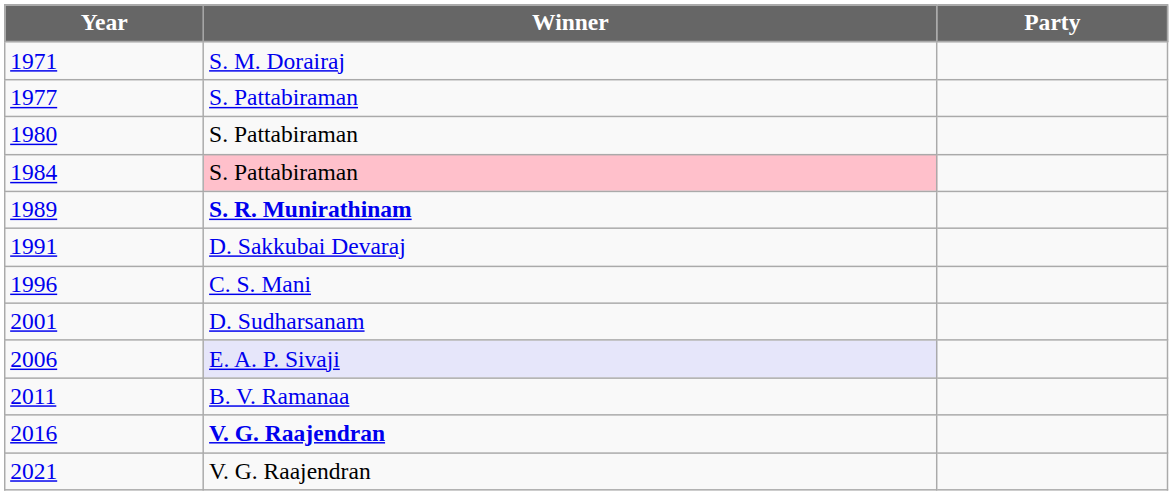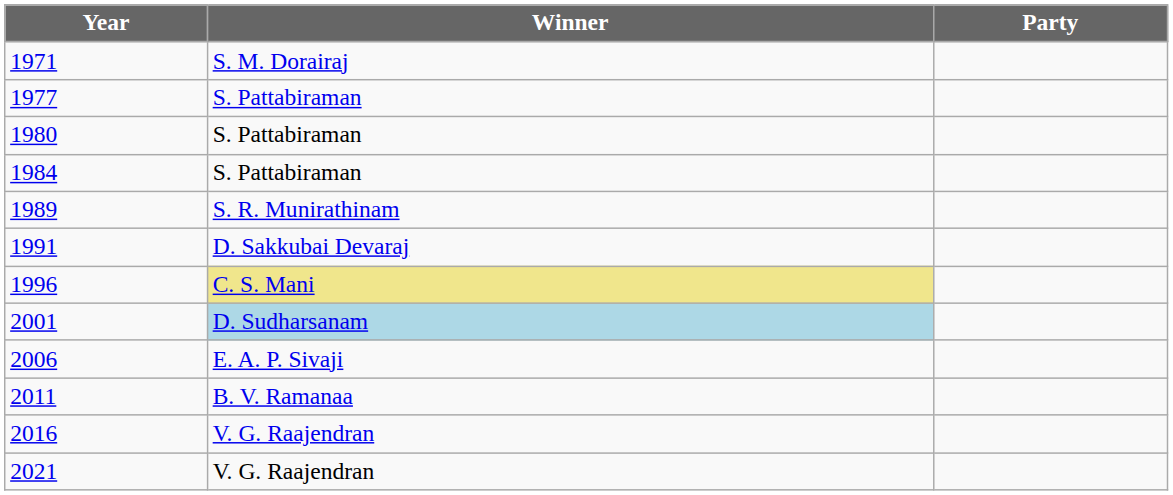1984 | Winner: pink background -> no background
1989 | Winner: bold -> normal
1996 | Winner: no background -> khaki background
2001 | Winner: no background -> lightblue background
2006 | Winner: lavender background -> no background
2016 | Winner: bold -> normal
